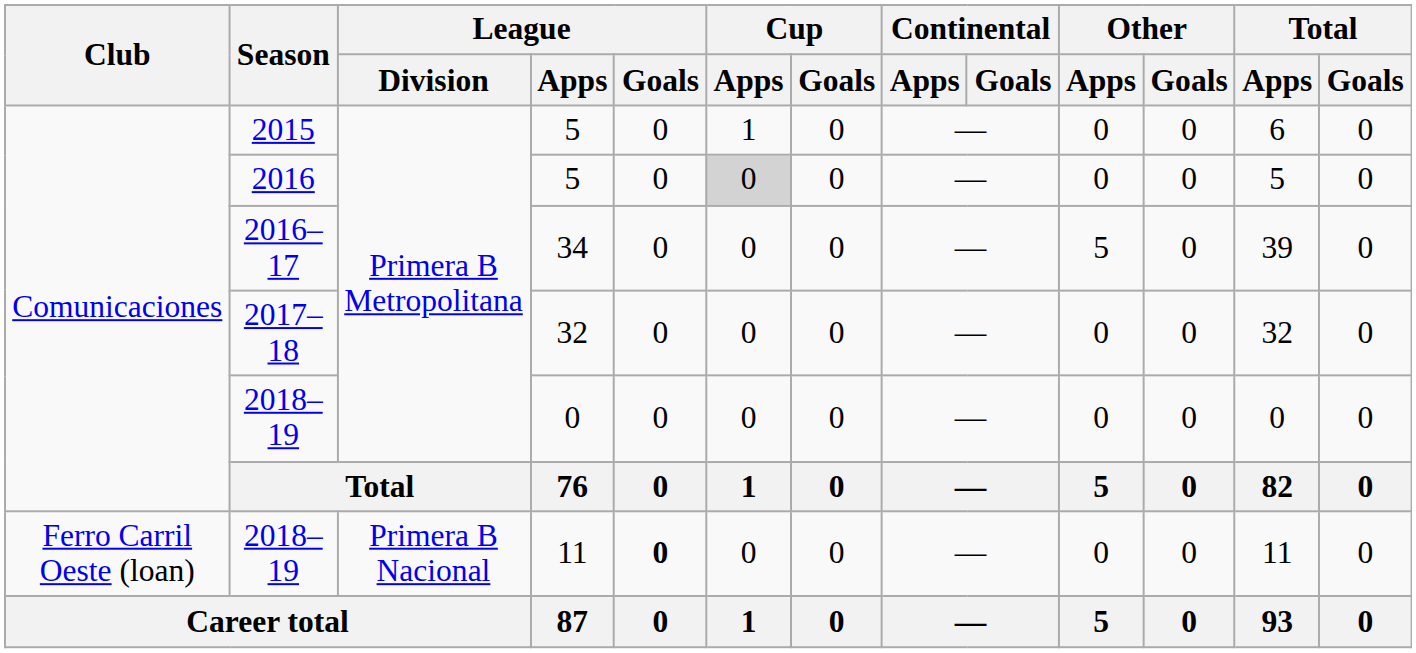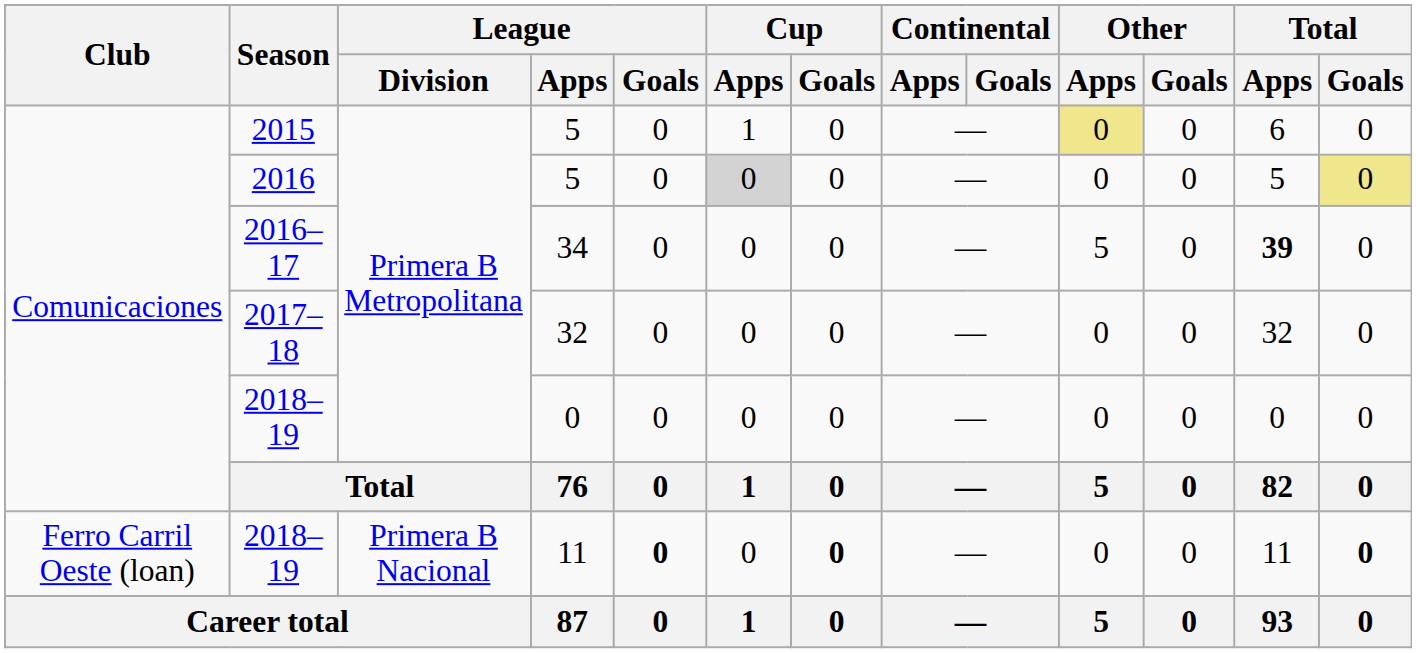2015 | Other / Apps: no background -> khaki background
2016 | Total / Goals: no background -> khaki background
2016–17 | Total / Apps: normal -> bold
2018–19 / 11 | Cup / Goals: normal -> bold
2018–19 / 11 | Total / Goals: normal -> bold
